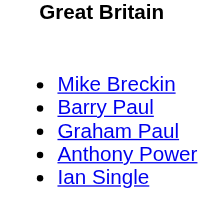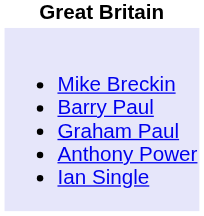row 2 | column 1: no background -> lavender background
